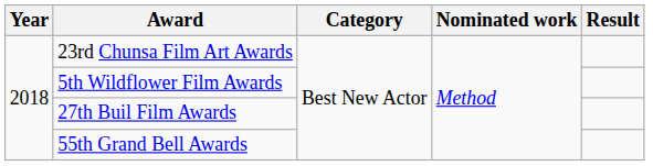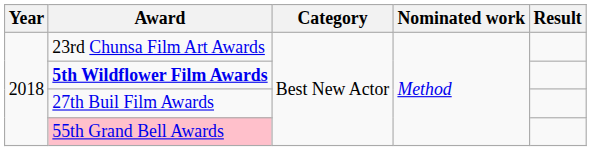5th Wildflower Film Awards | Award: normal -> bold
55th Grand Bell Awards | Award: no background -> pink background
